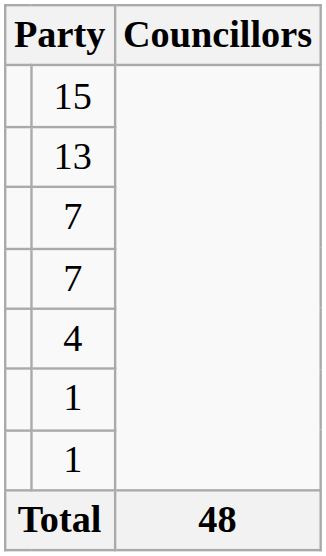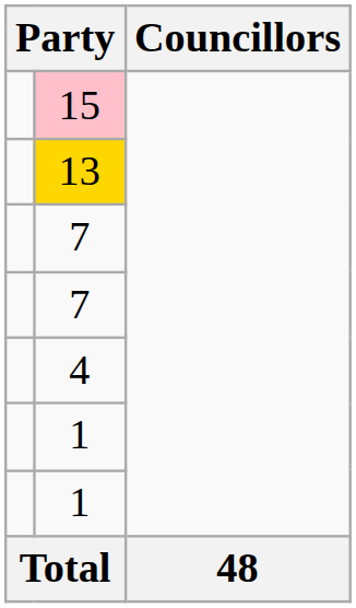15 | column 2: no background -> pink background
13 | column 2: no background -> gold background
